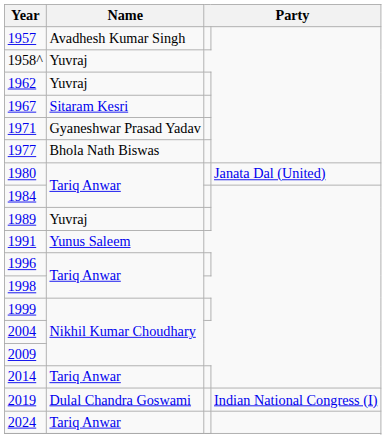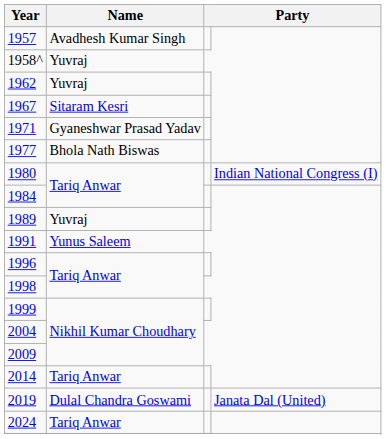1980 | column 4: Janata Dal (United) -> Indian National Congress (I)
2019 | column 4: Indian National Congress (I) -> Janata Dal (United)
